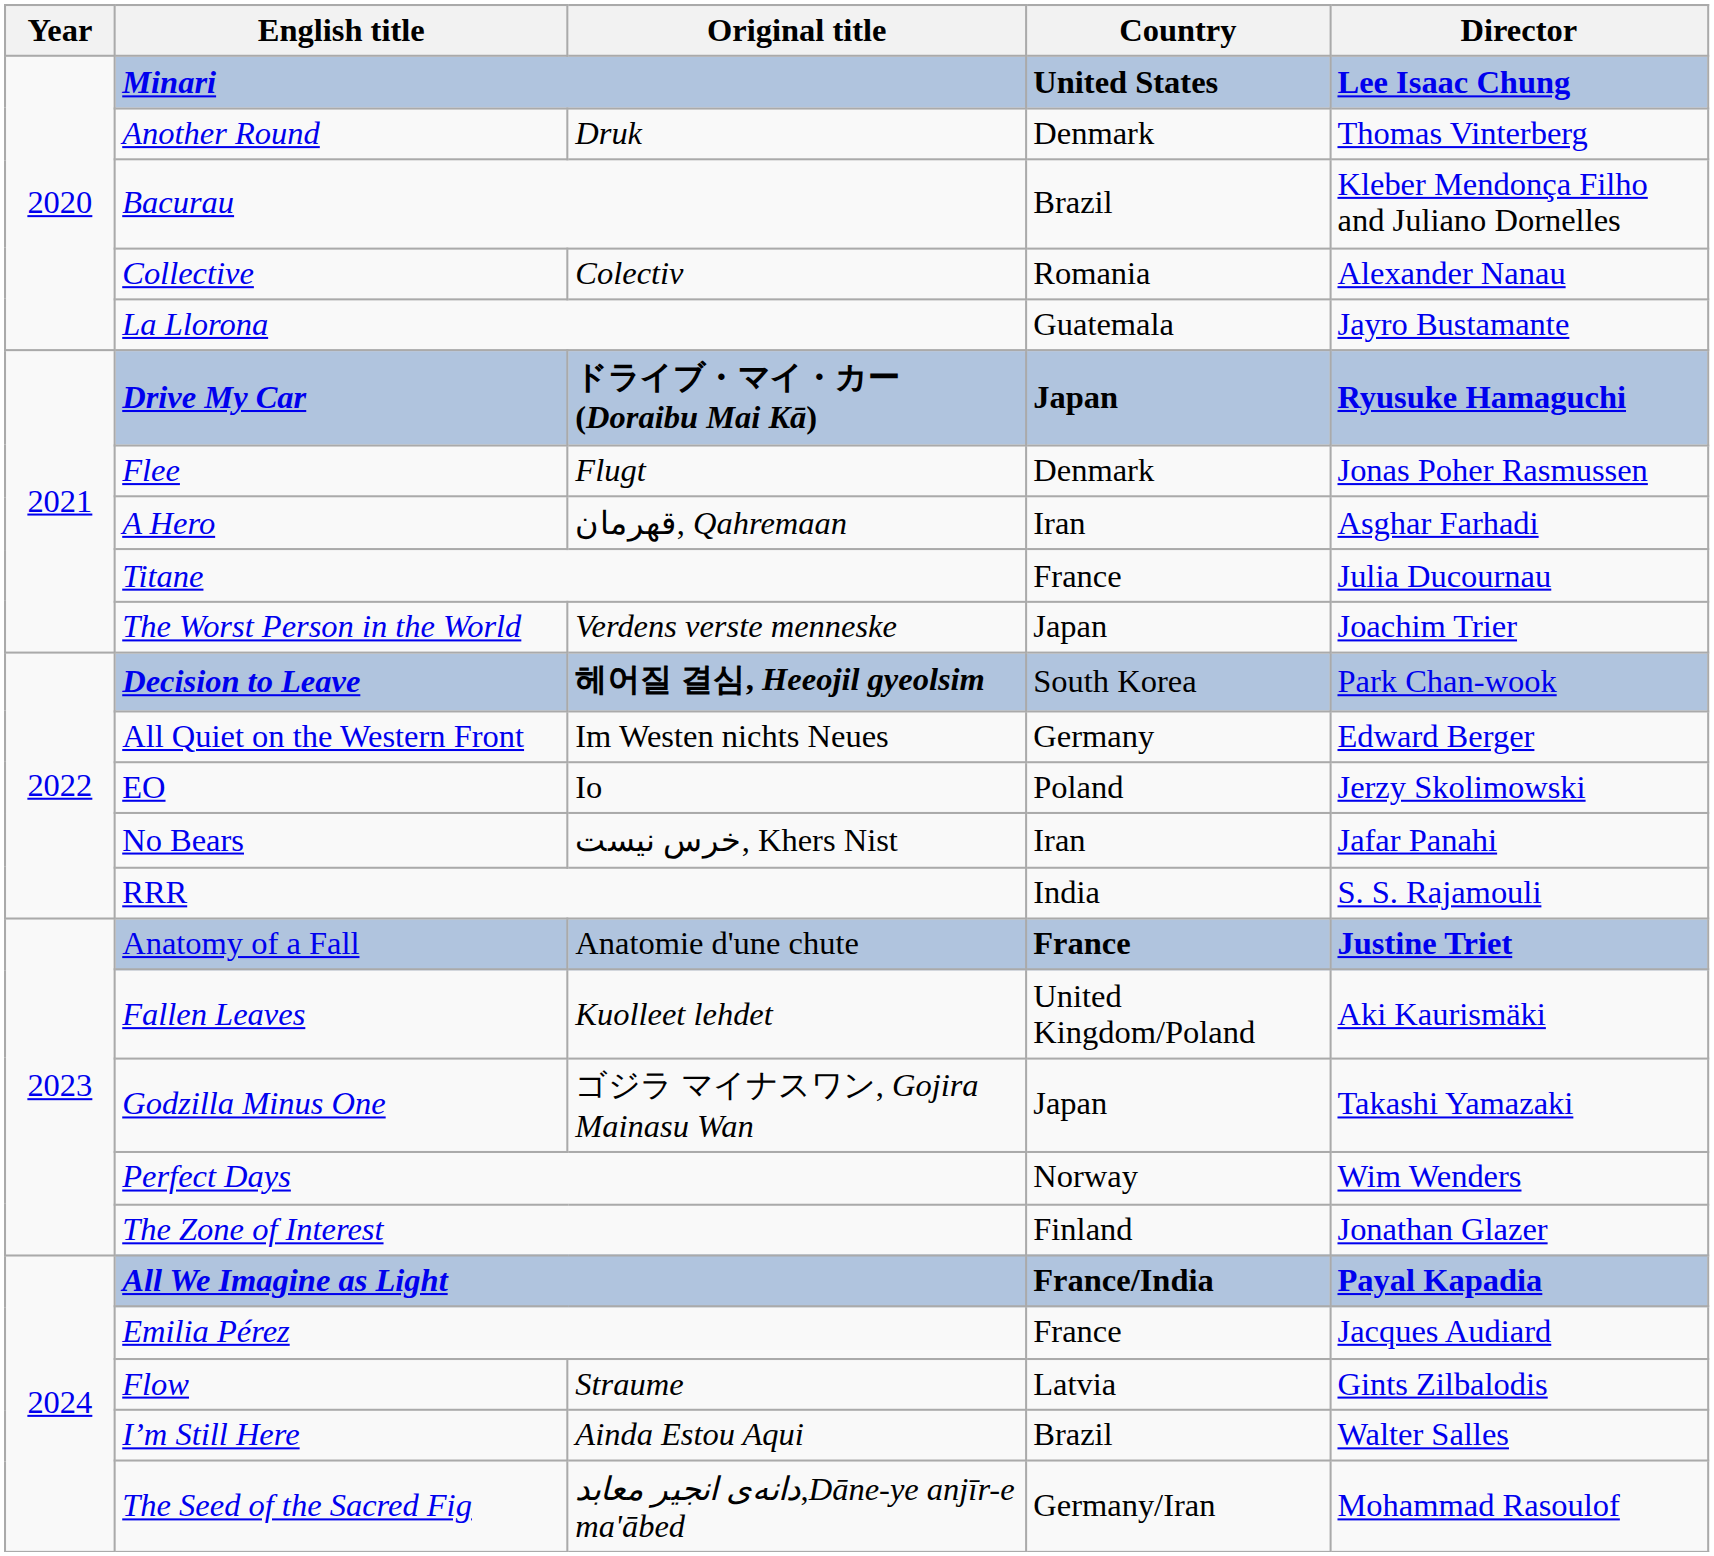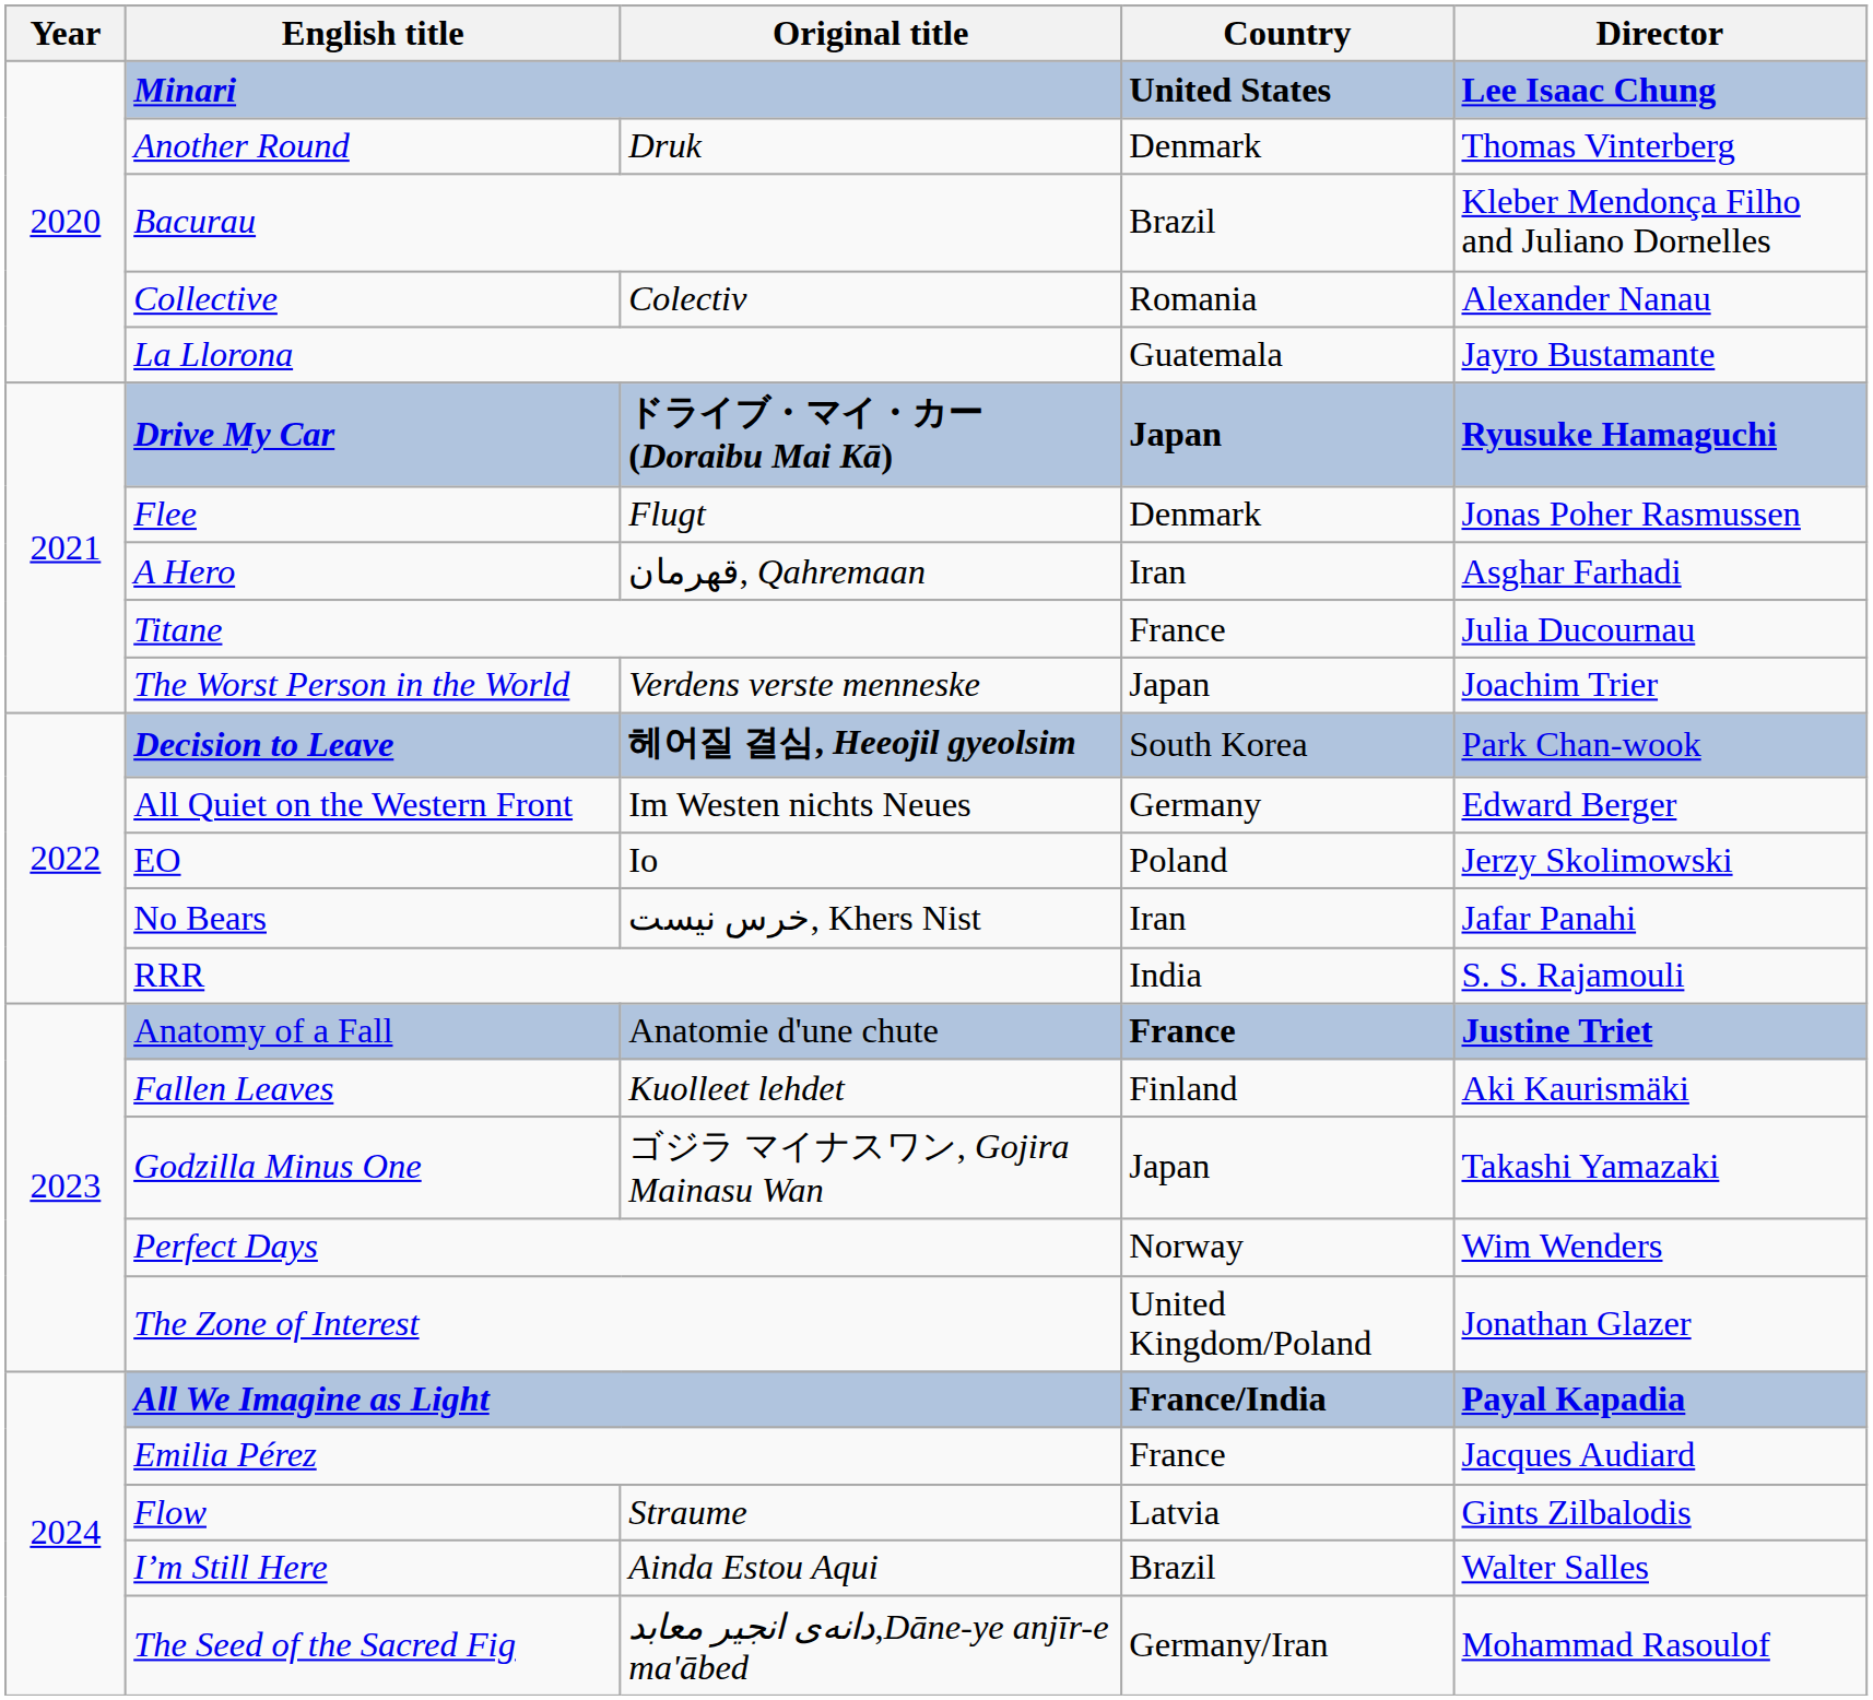Fallen Leaves | Country: United Kingdom/Poland -> Finland
The Zone of Interest | Country: Finland -> United Kingdom/Poland
